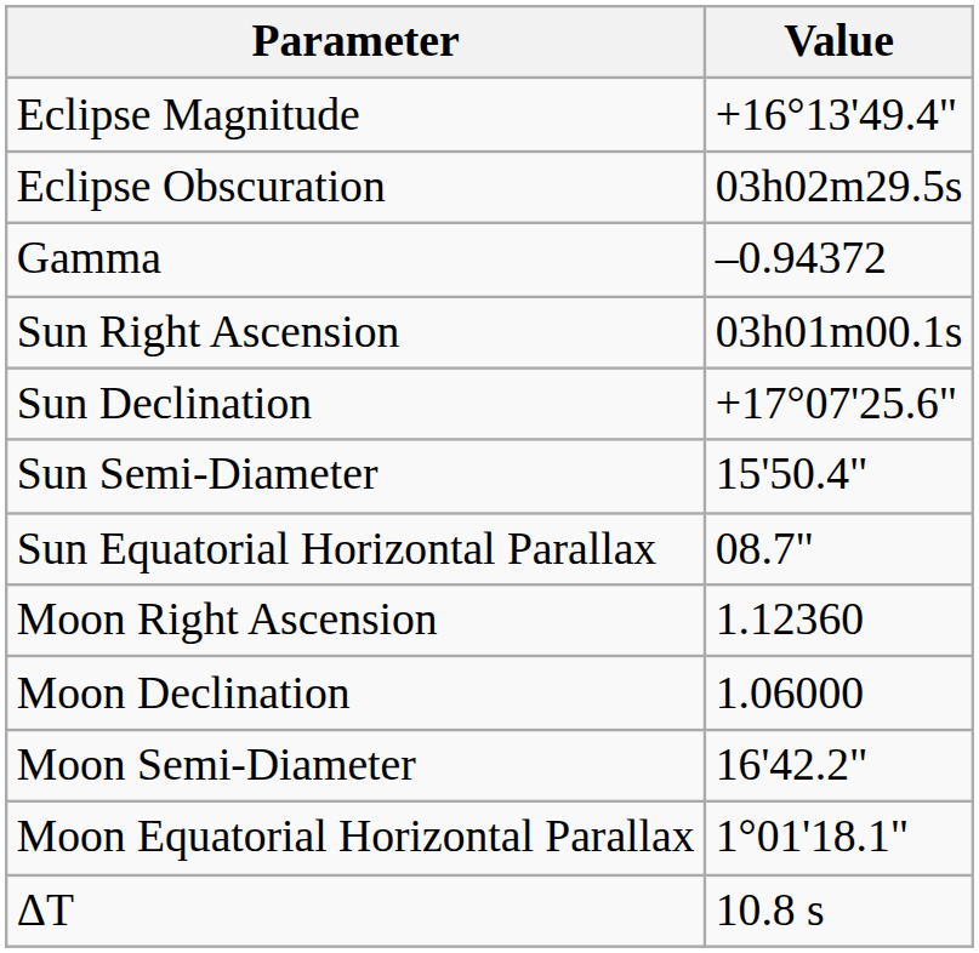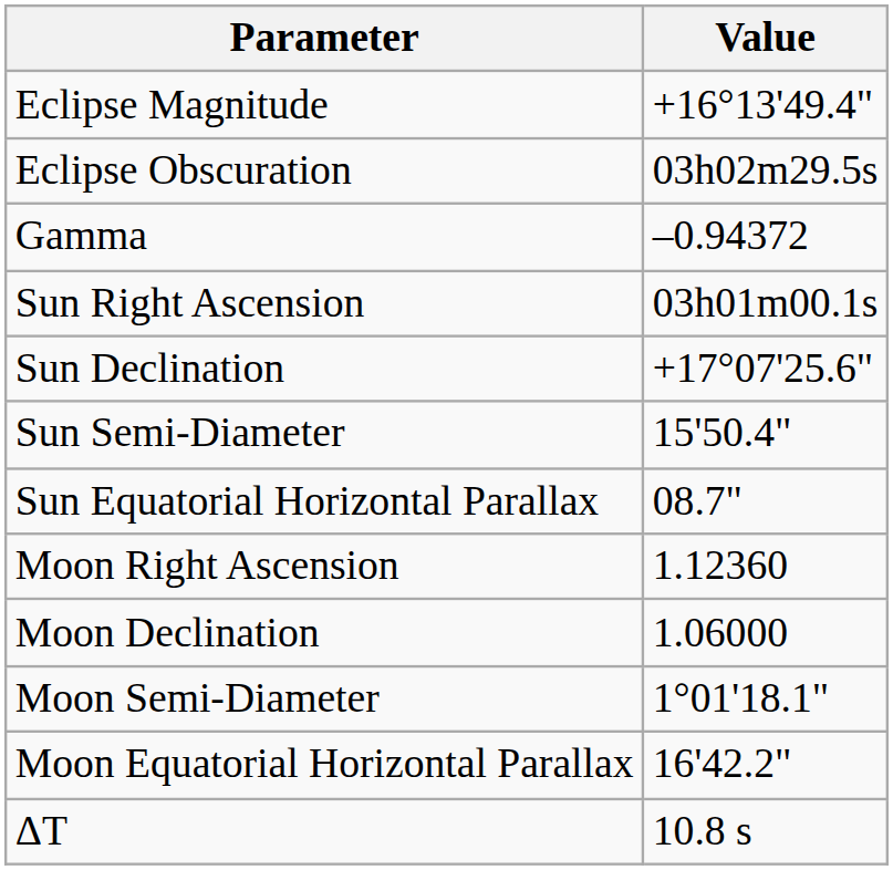Moon Semi-Diameter | Value: 16'42.2" -> 1°01'18.1"
Moon Equatorial Horizontal Parallax | Value: 1°01'18.1" -> 16'42.2"
